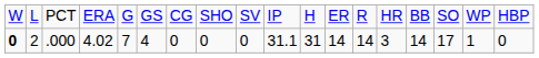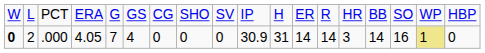row 2 | column 4: 4.02 -> 4.05
row 2 | column 10: 31.1 -> 30.9
row 2 | column 16: 17 -> 16
row 2 | column 17: no background -> khaki background
